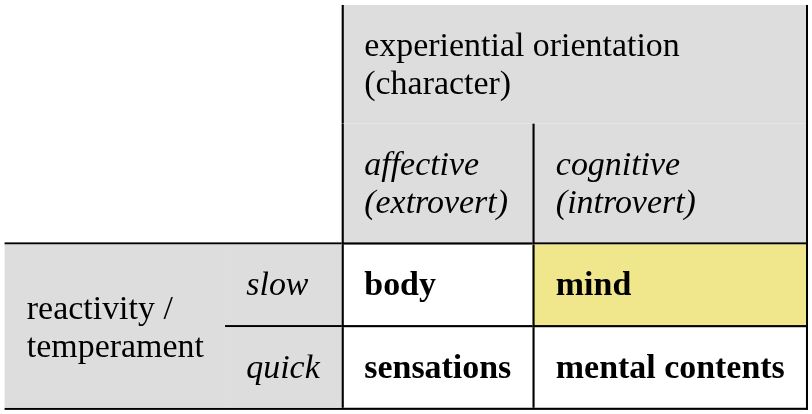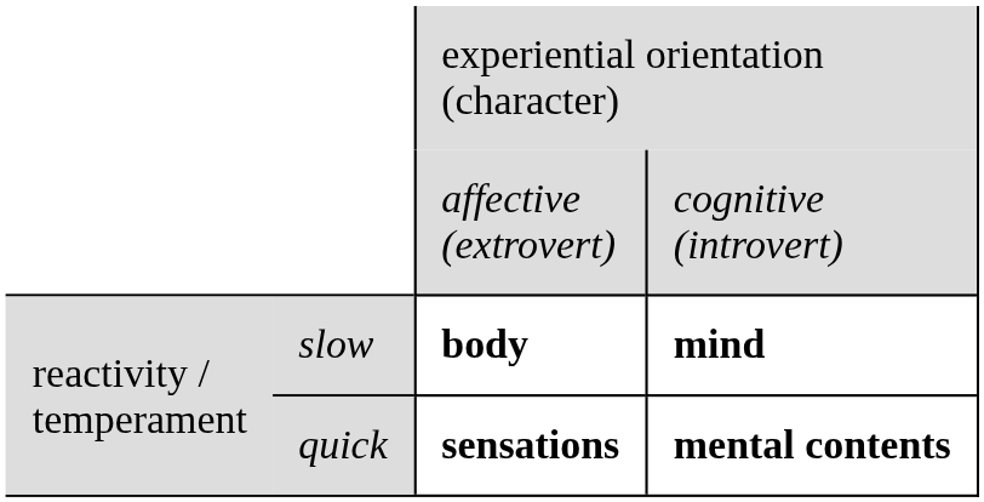slow | column 4: khaki background -> no background
